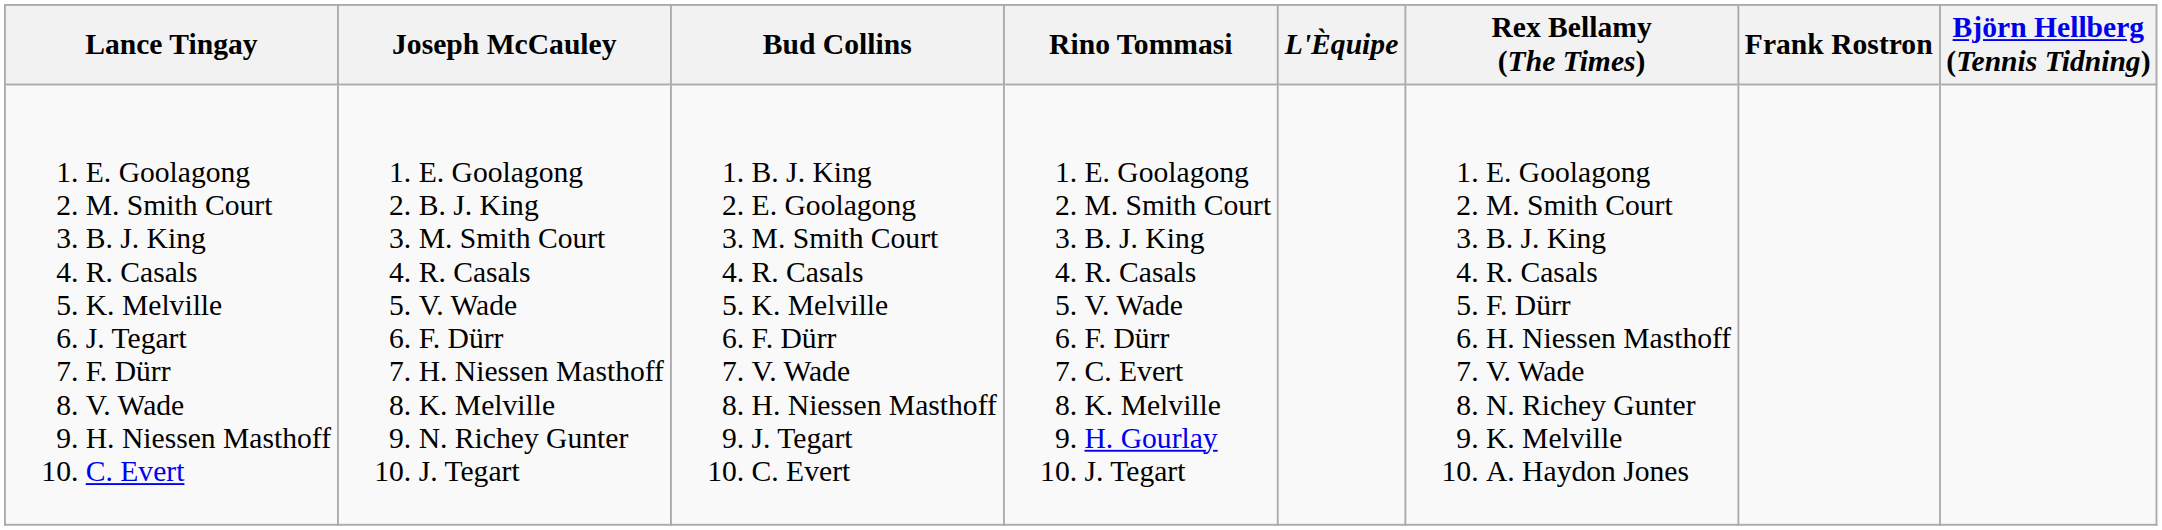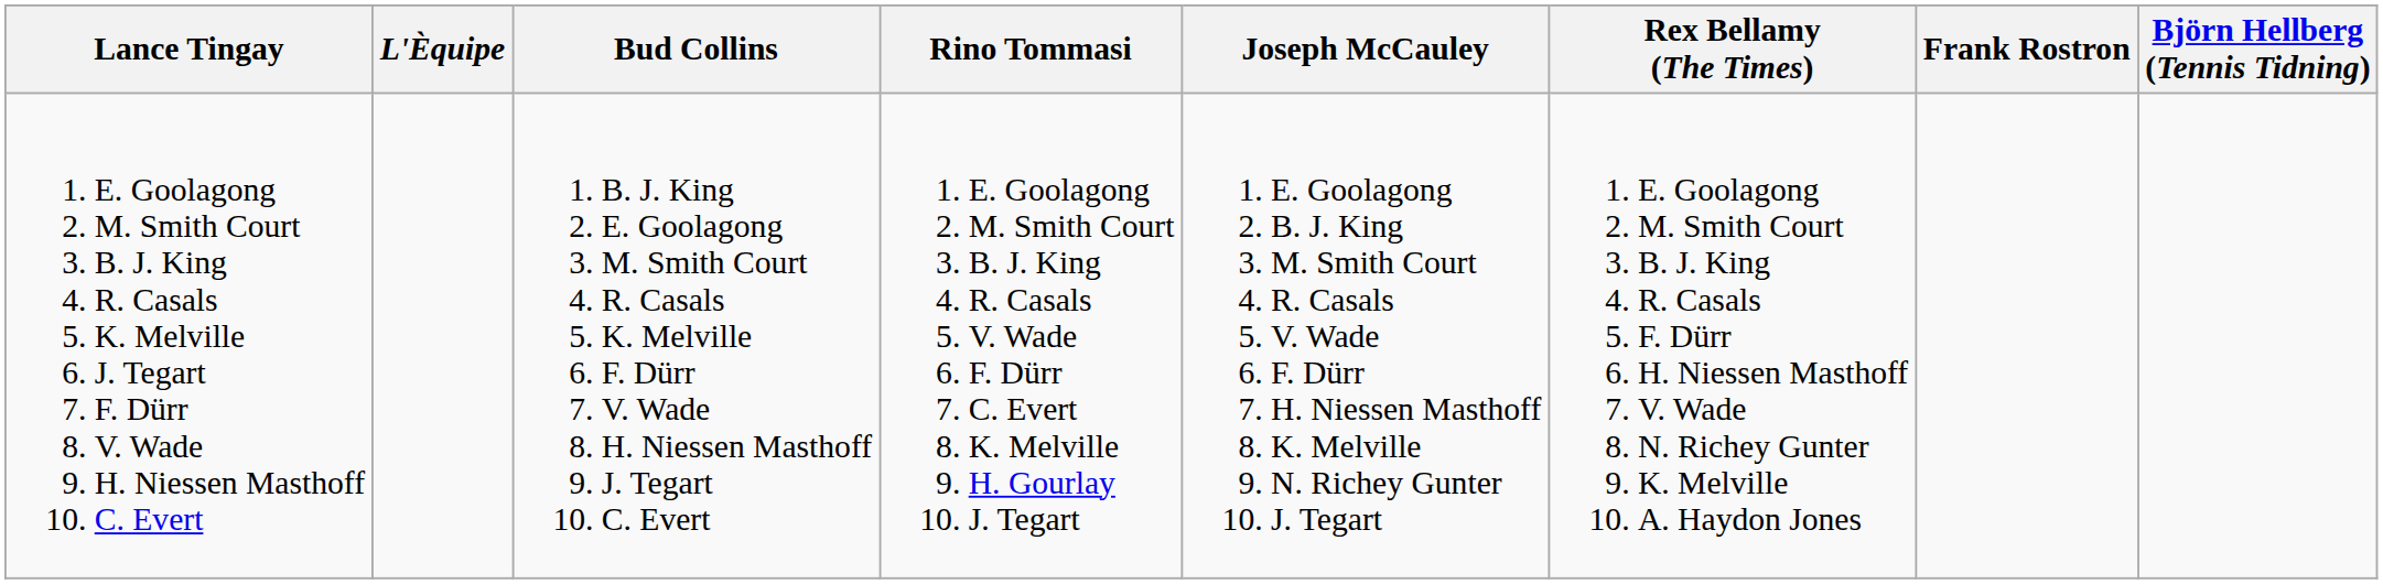columns swapped: Joseph McCauley <-> L'Èquipe
